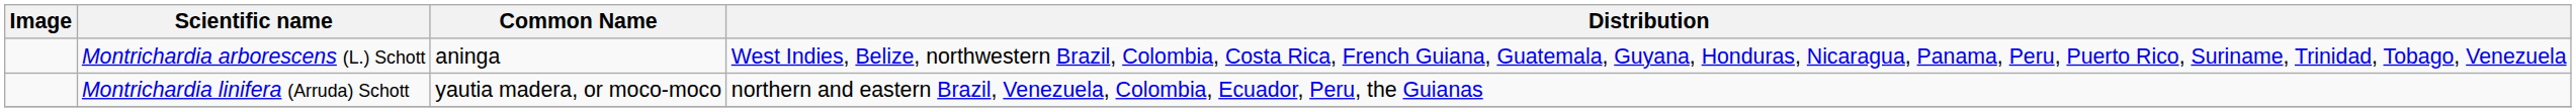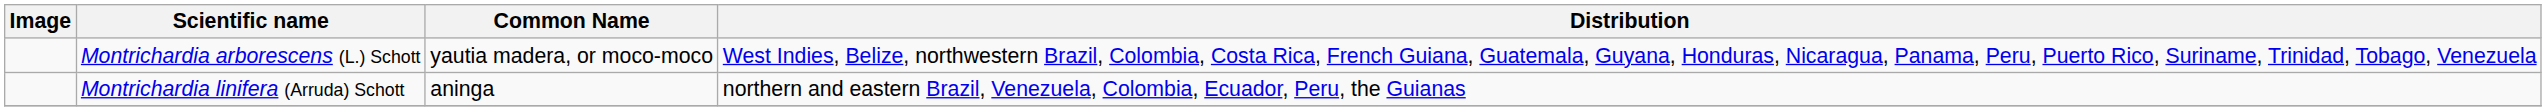Montrichardia arborescens (L.) Schott | Common Name: aninga -> yautia madera, or moco-moco
Montrichardia linifera (Arruda) Schott | Common Name: yautia madera, or moco-moco -> aninga
